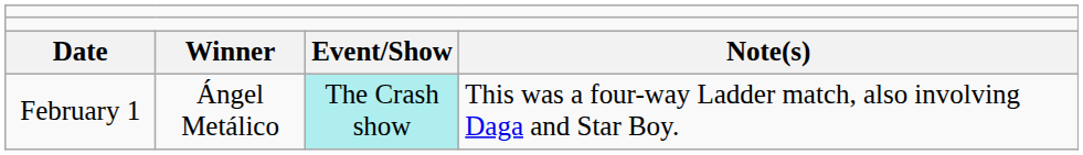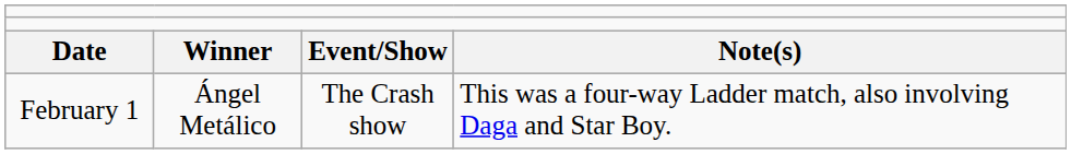February 1 | column 3: paleturquoise background -> no background
